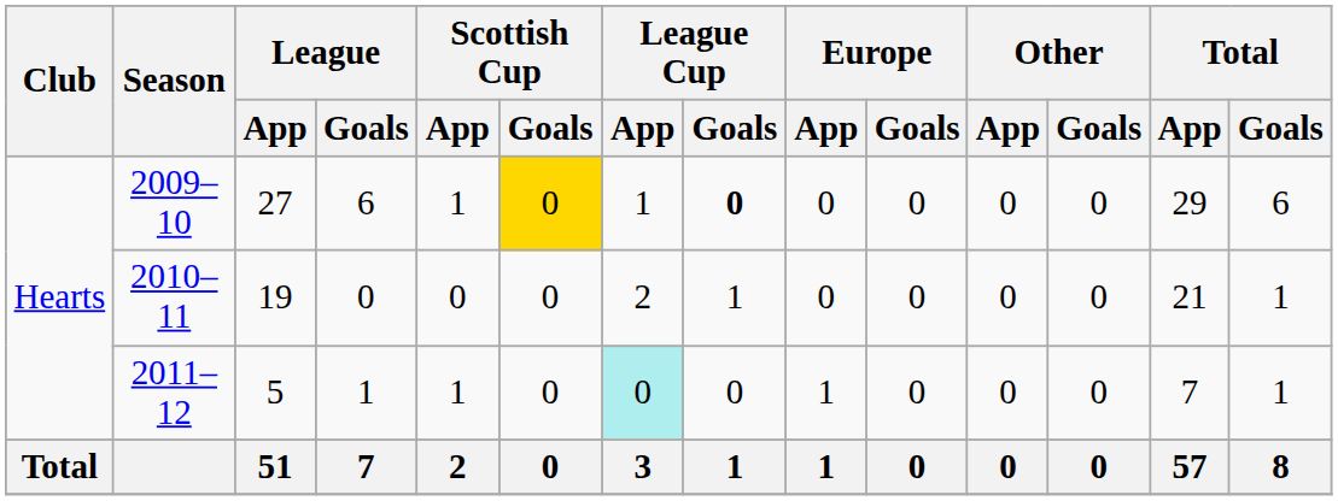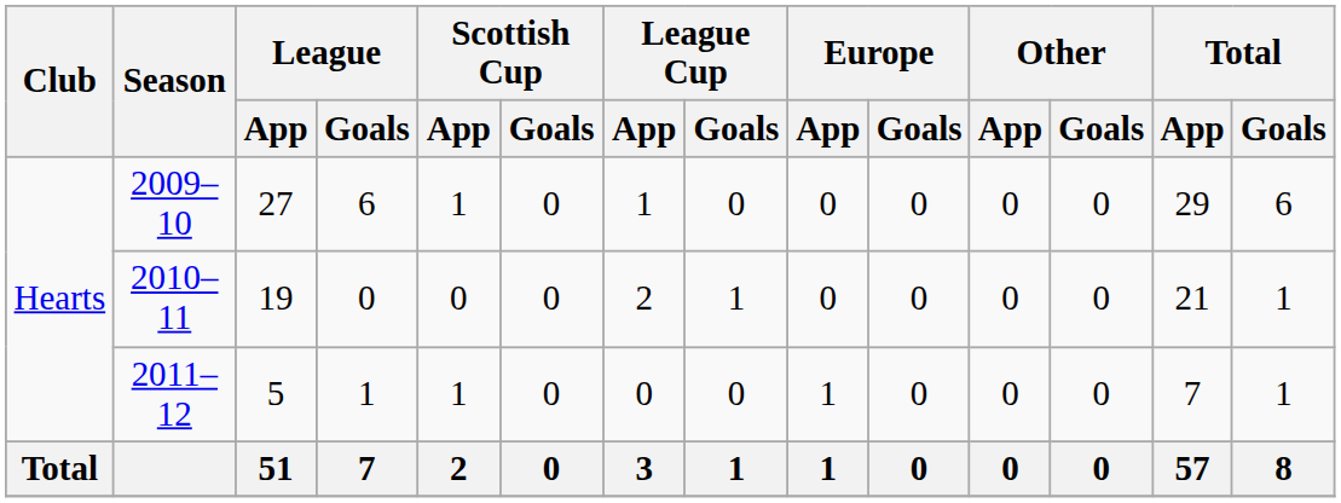2009–10 | Scottish Cup / Goals: gold background -> no background
2009–10 | League Cup / Goals: bold -> normal
2011–12 | League Cup / App: paleturquoise background -> no background
